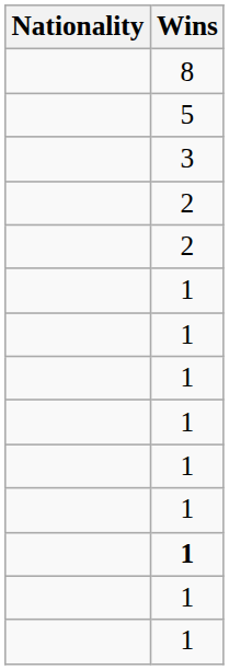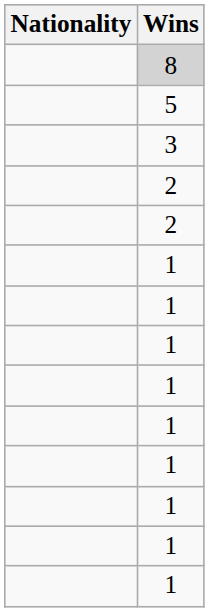row 2 | Wins: no background -> lightgrey background
row 13 | Wins: bold -> normal
